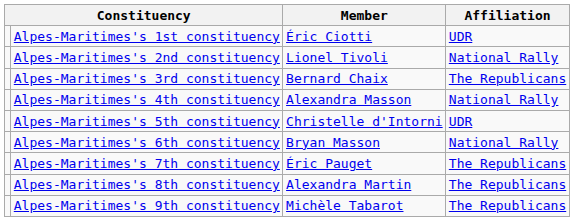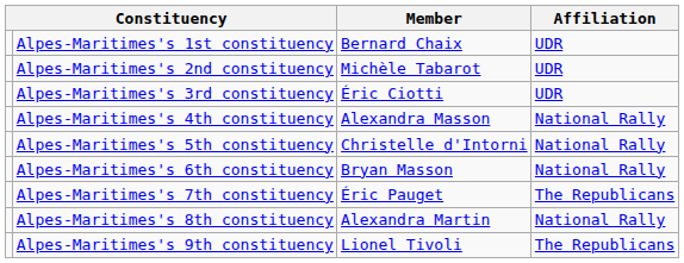Alpes-Maritimes's 1st constituency | Member: Éric Ciotti -> Bernard Chaix
Alpes-Maritimes's 2nd constituency | Member: Lionel Tivoli -> Michèle Tabarot
Alpes-Maritimes's 2nd constituency | Affiliation: National Rally -> UDR
Alpes-Maritimes's 3rd constituency | Member: Bernard Chaix -> Éric Ciotti
Alpes-Maritimes's 3rd constituency | Affiliation: The Republicans -> UDR
Alpes-Maritimes's 5th constituency | Affiliation: UDR -> National Rally
Alpes-Maritimes's 8th constituency | Affiliation: The Republicans -> National Rally
Alpes-Maritimes's 9th constituency | Member: Michèle Tabarot -> Lionel Tivoli
